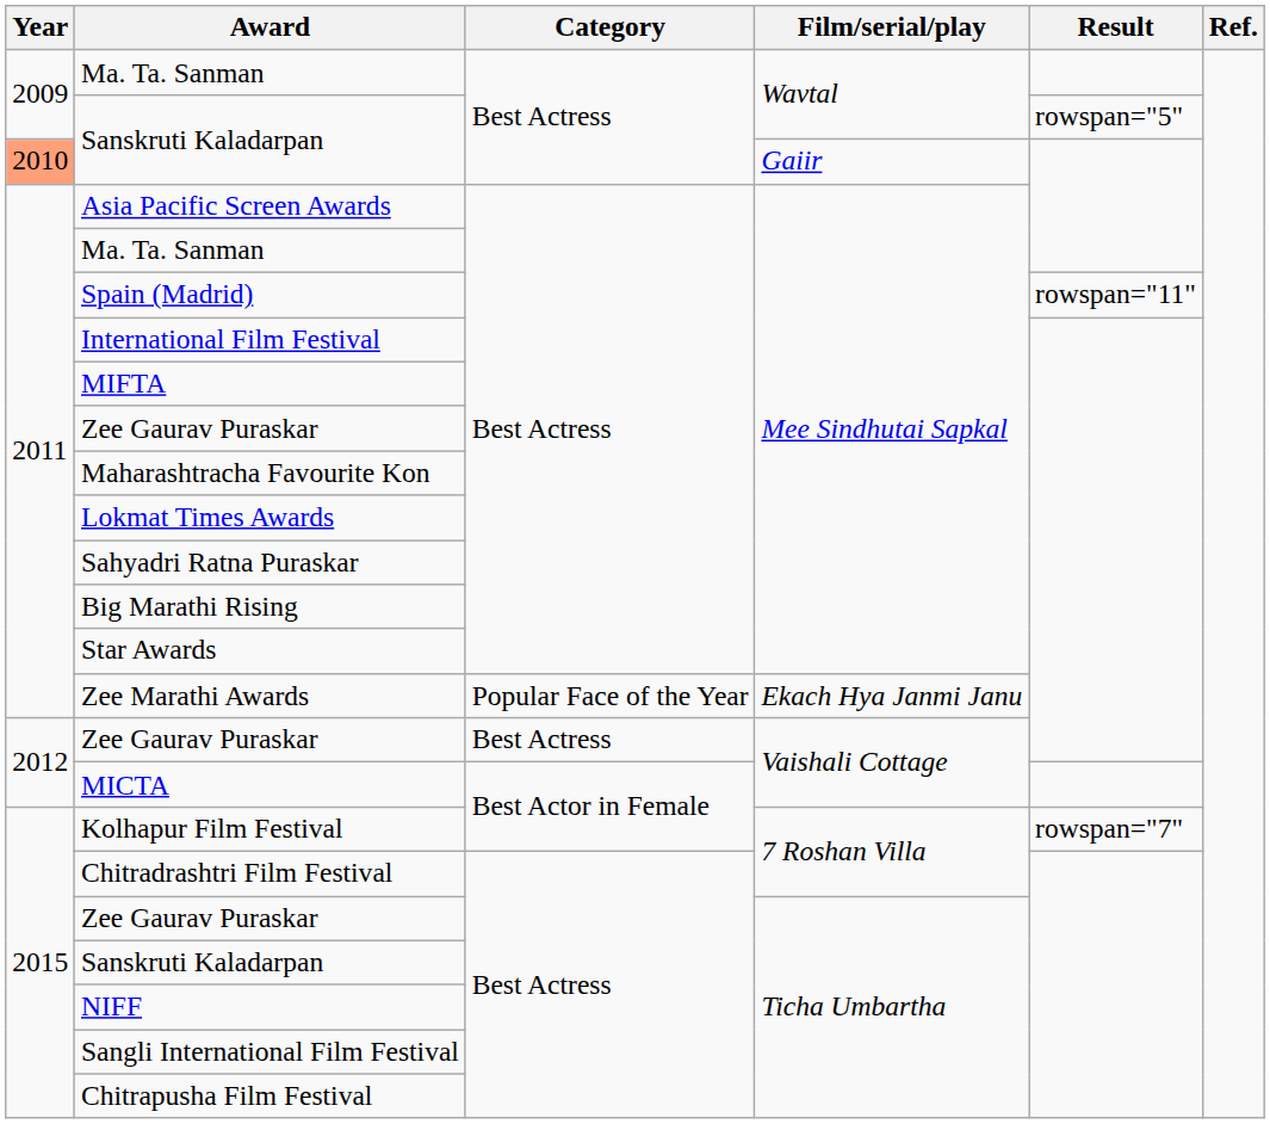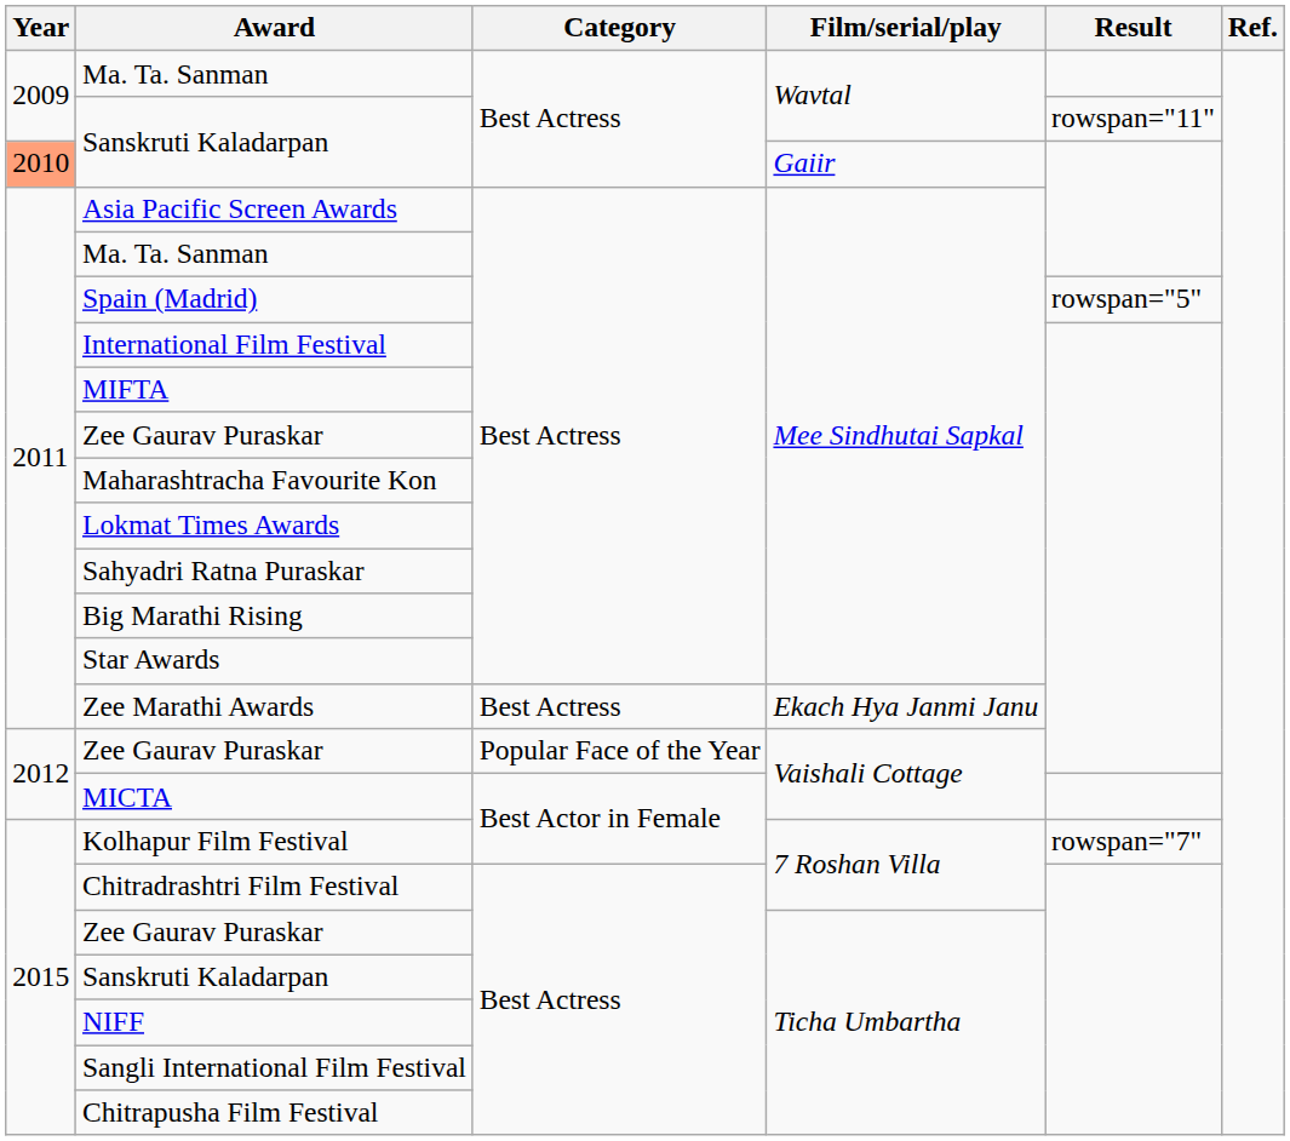Sanskruti Kaladarpan / Wavtal | Result: rowspan="5" -> rowspan="11"
Spain (Madrid) | Result: rowspan="11" -> rowspan="5"
Zee Marathi Awards | Category: Popular Face of the Year -> Best Actress
Zee Gaurav Puraskar / Vaishali Cottage | Category: Best Actress -> Popular Face of the Year
